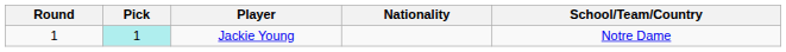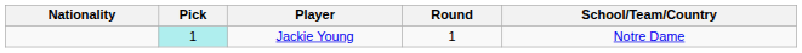columns swapped: Round <-> Nationality
